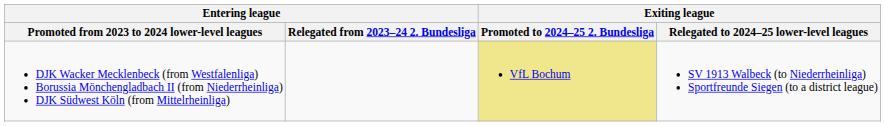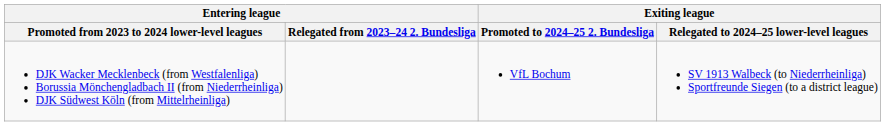row 3 | Exiting league / Promoted to 2024–25 2. Bundesliga: khaki background -> no background
